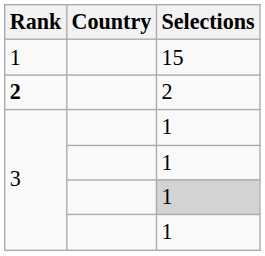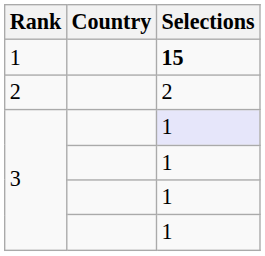row 2 | Selections: normal -> bold
row 3 | Rank: bold -> normal
row 4 | Selections: no background -> lavender background
row 6 | Selections: lightgrey background -> no background
